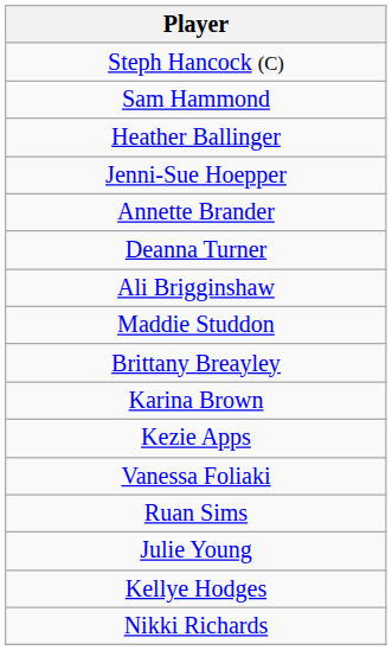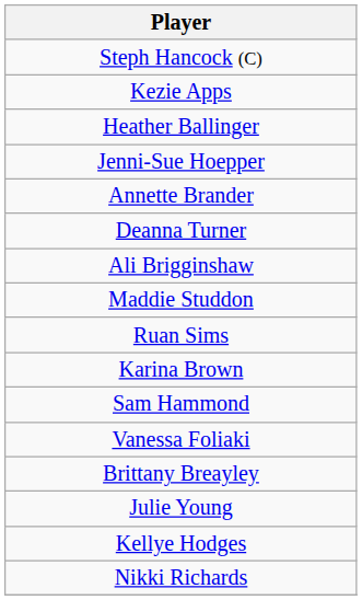row 3 | column 1: Sam Hammond -> Kezie Apps
row 10 | column 1: Brittany Breayley -> Ruan Sims
row 12 | column 1: Kezie Apps -> Sam Hammond
row 14 | column 1: Ruan Sims -> Brittany Breayley
